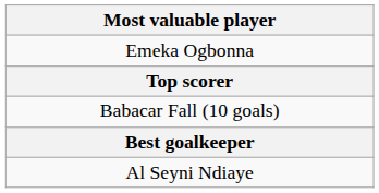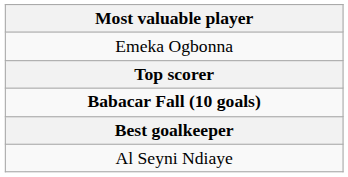row 4 | column 1: normal -> bold
